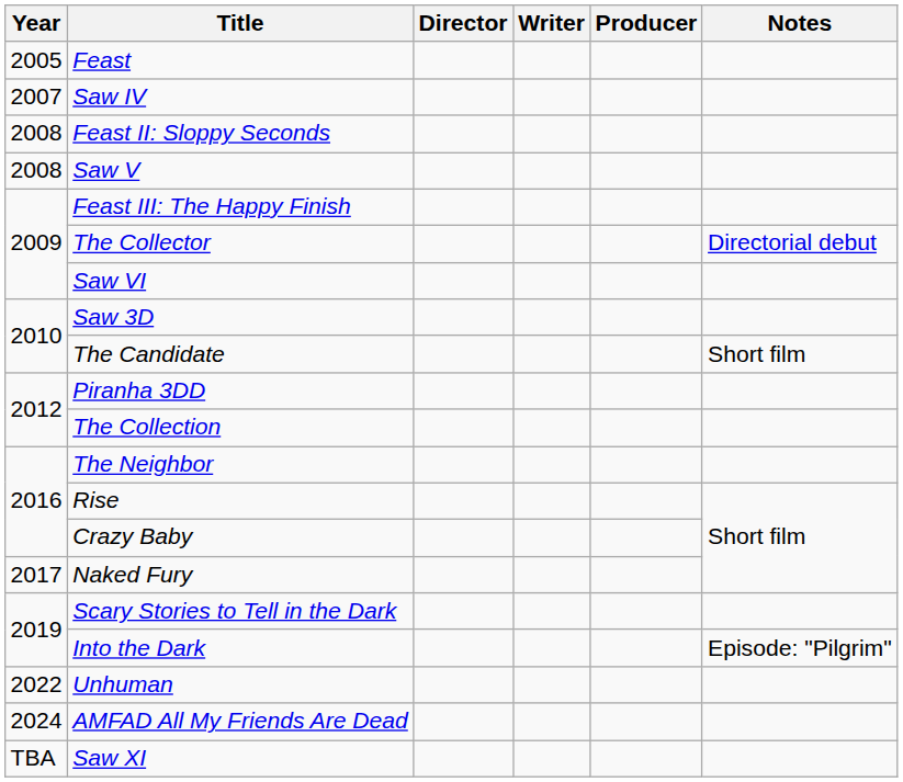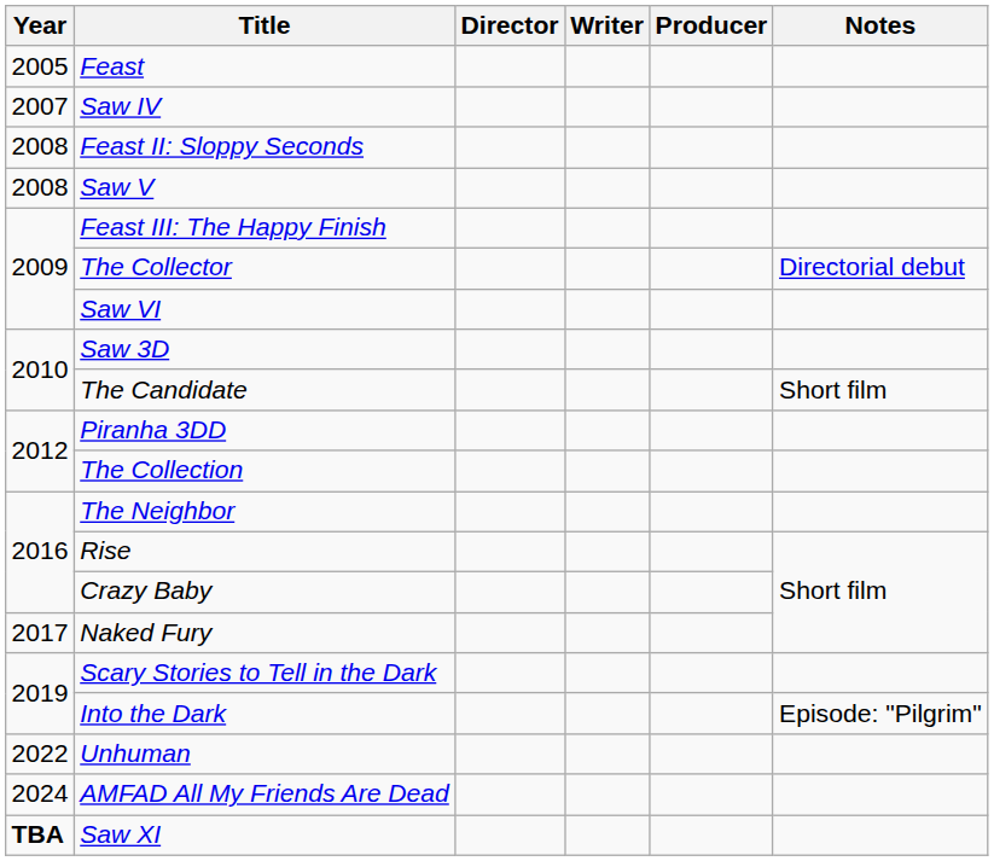Saw XI | Year: normal -> bold
